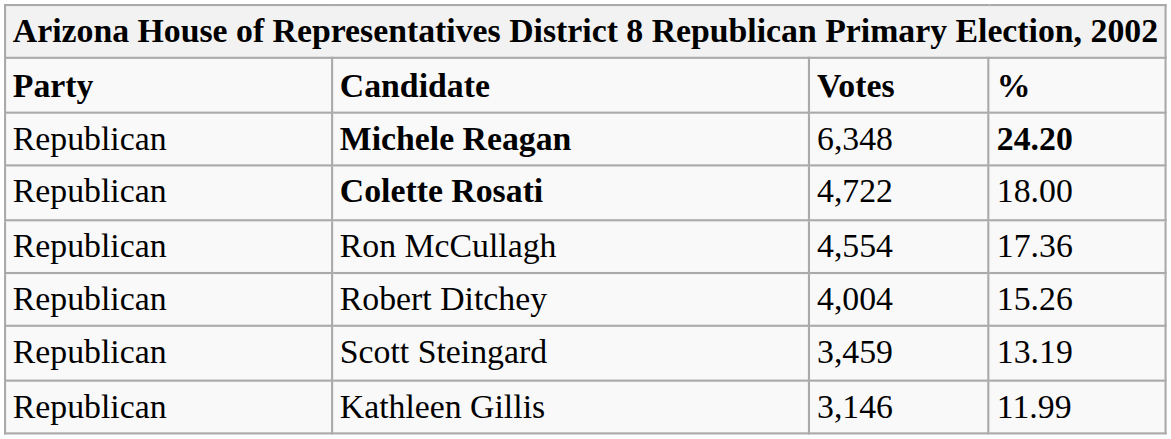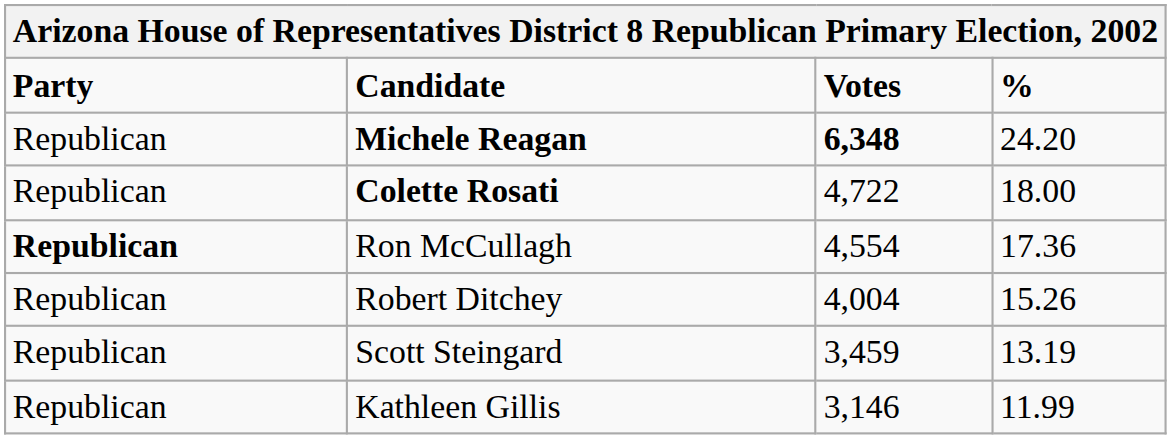Michele Reagan | Votes: normal -> bold
Michele Reagan | %: bold -> normal
Ron McCullagh | Party: normal -> bold
